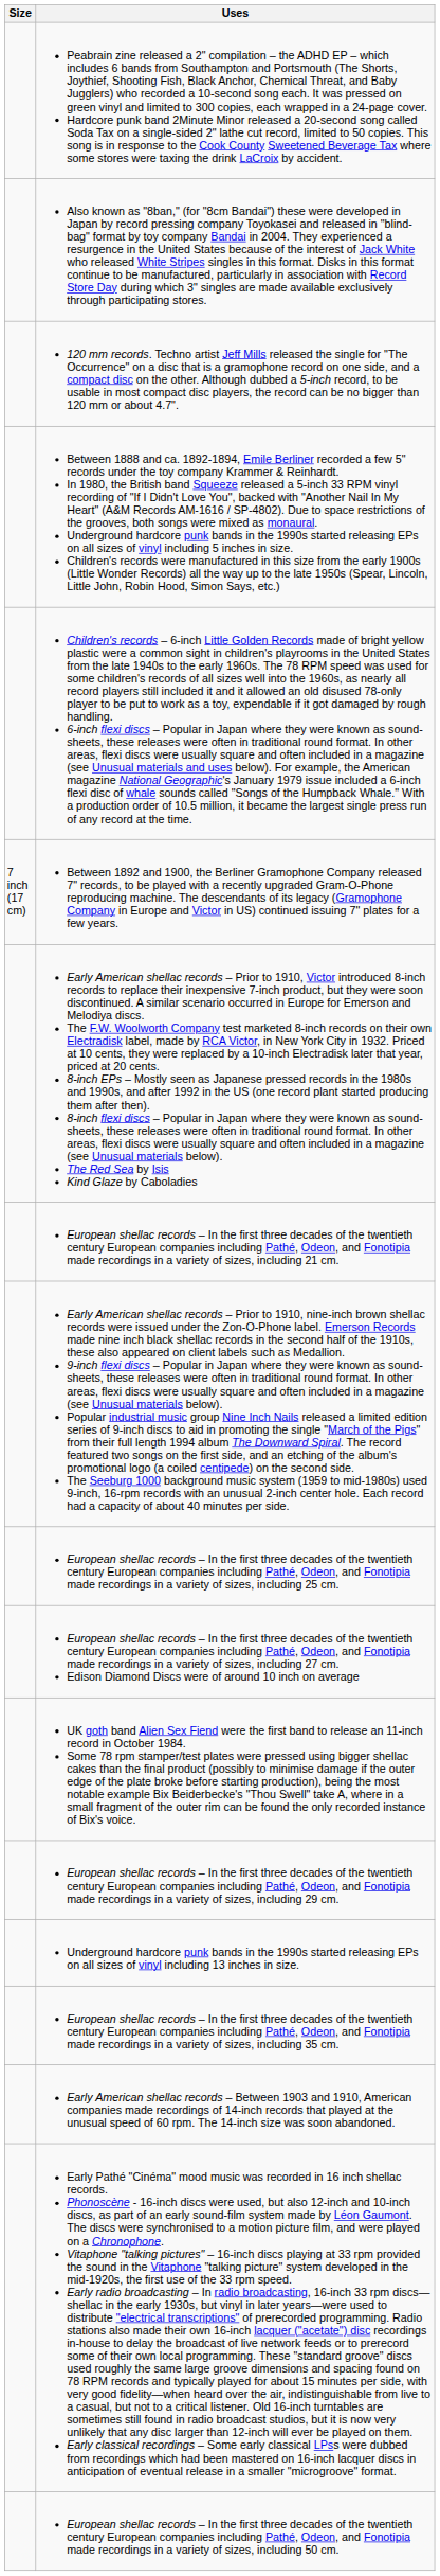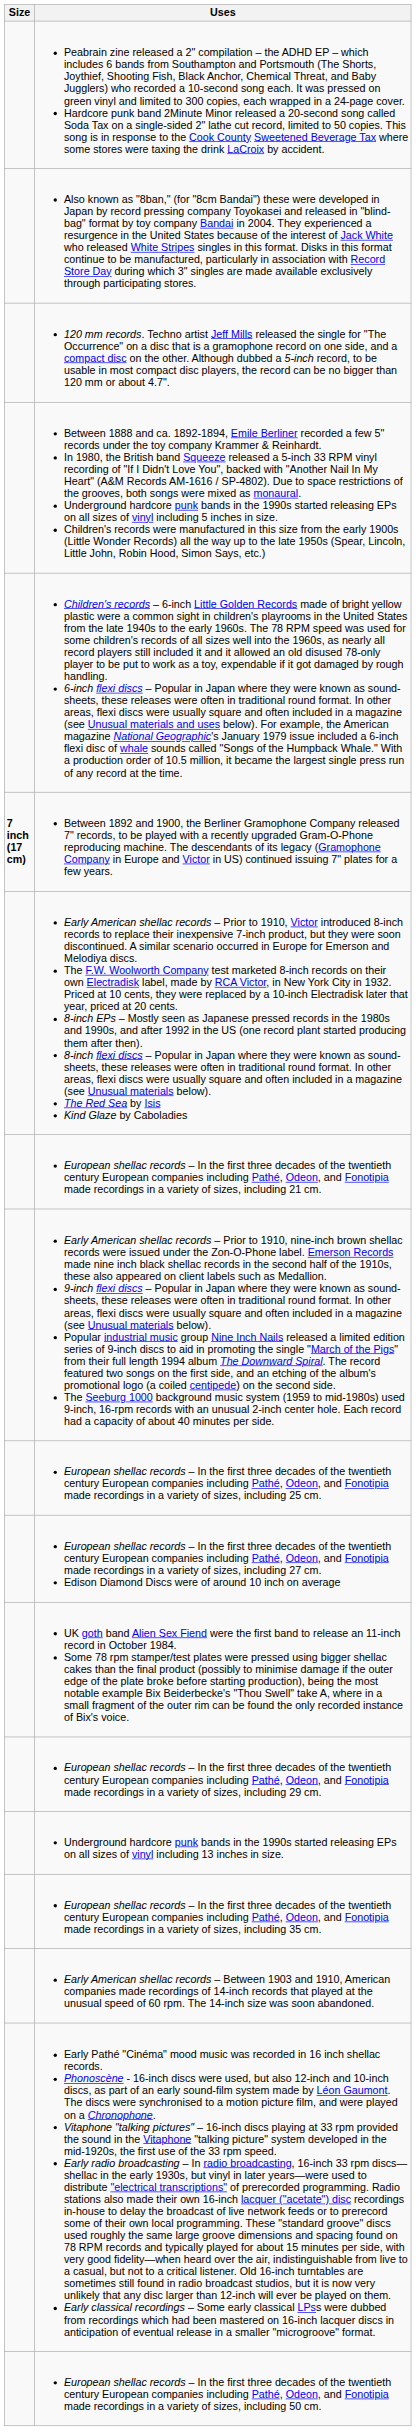row 7 | Size: normal -> bold
